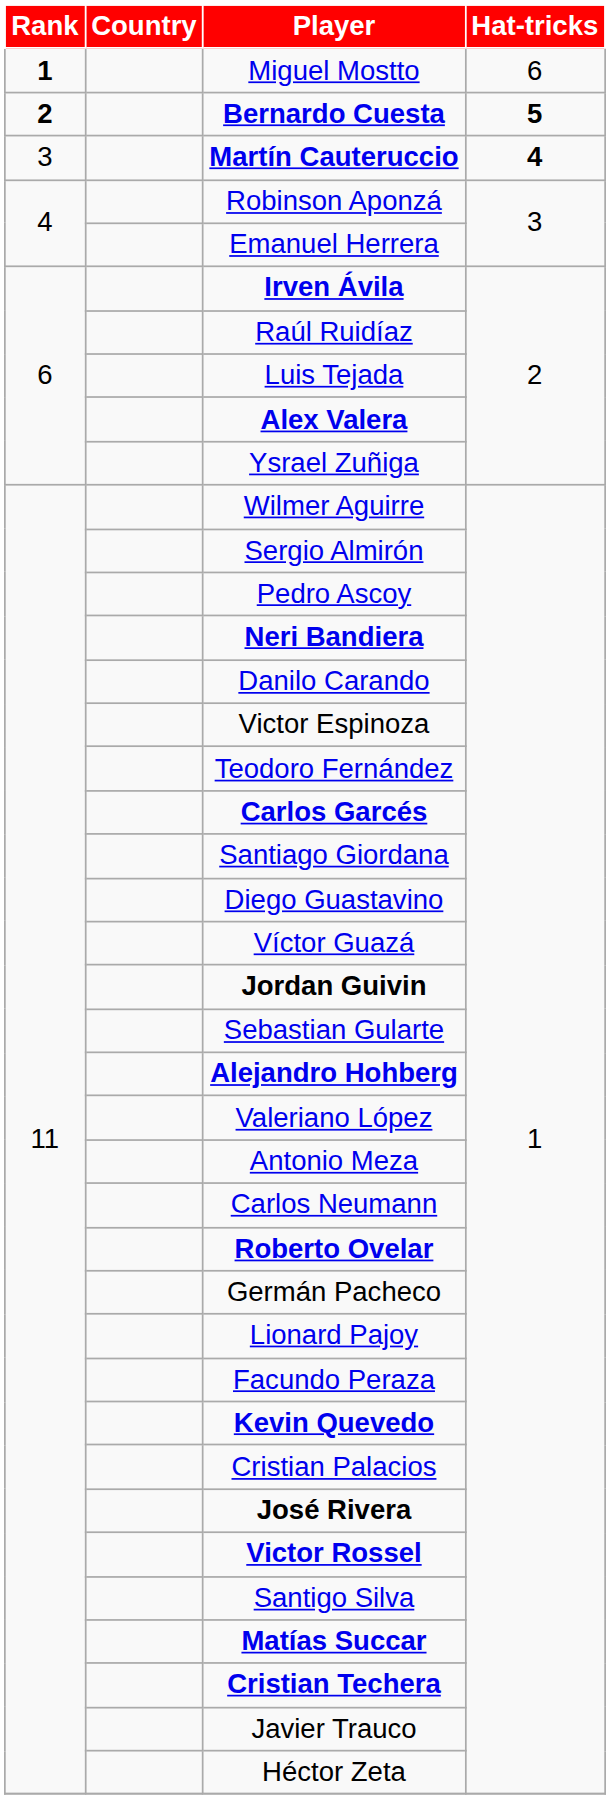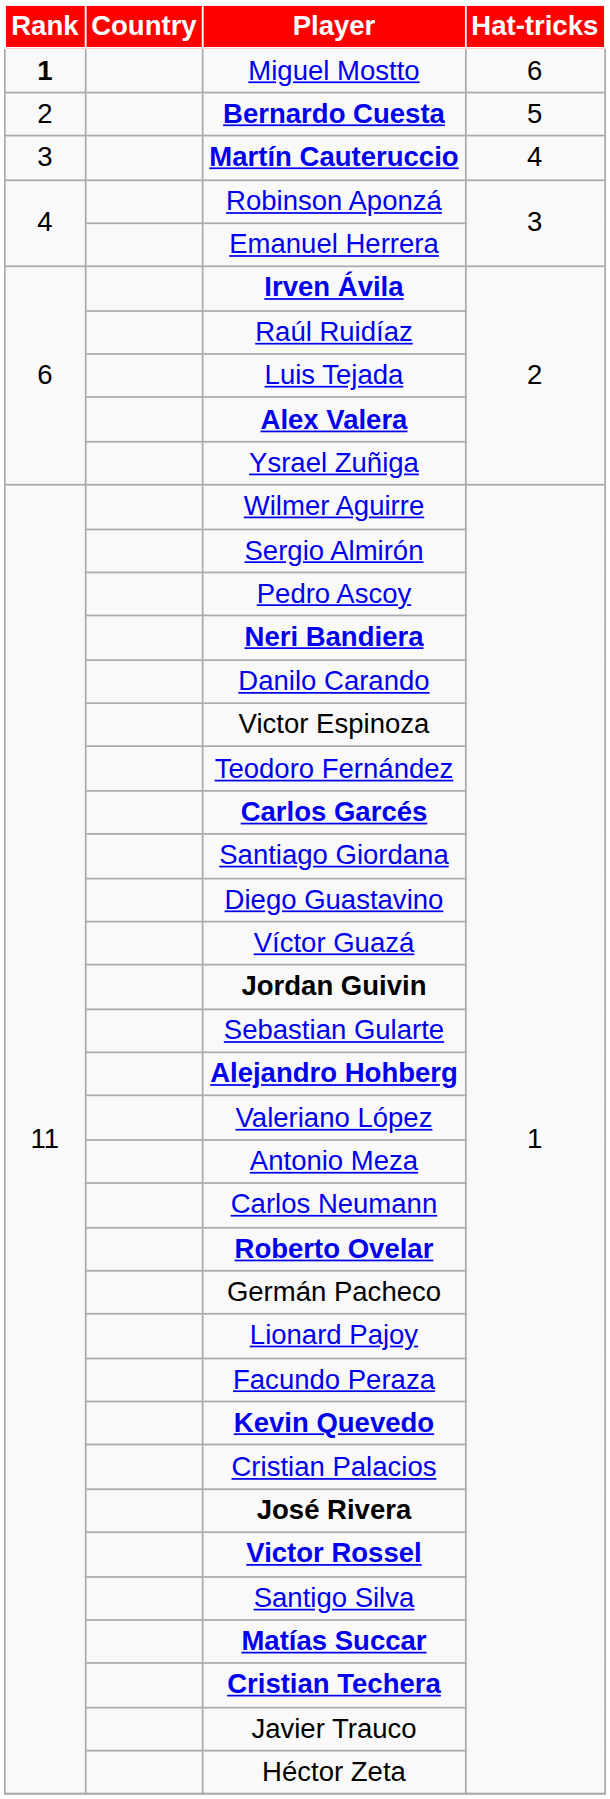Bernardo Cuesta | Rank: bold -> normal
Bernardo Cuesta | Hat-tricks: bold -> normal
Martín Cauteruccio | Hat-tricks: bold -> normal
